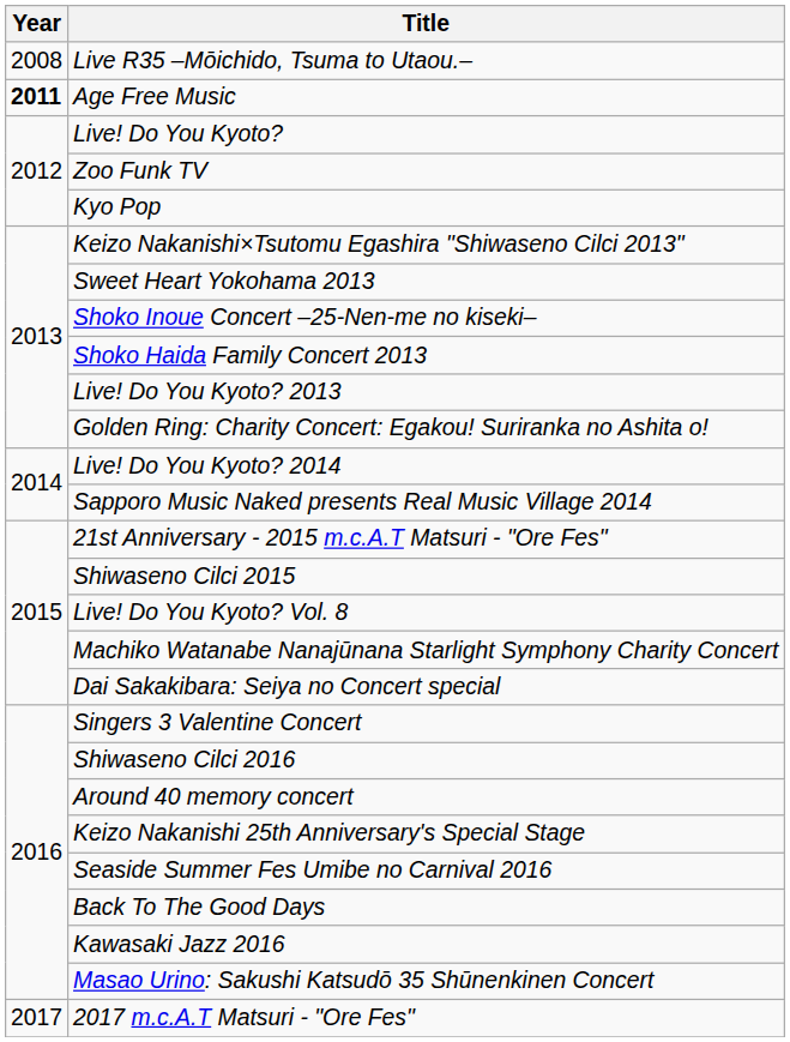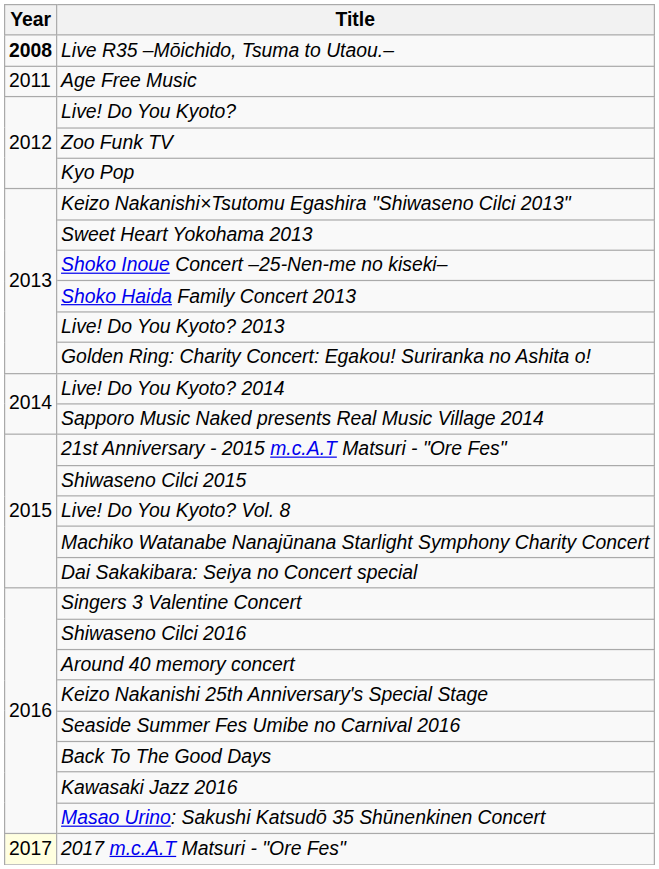Live R35 –Mōichido, Tsuma to Utaou.– | Year: normal -> bold
Age Free Music | Year: bold -> normal
2017 m.c.A.T Matsuri - "Ore Fes" | Year: no background -> lightyellow background
